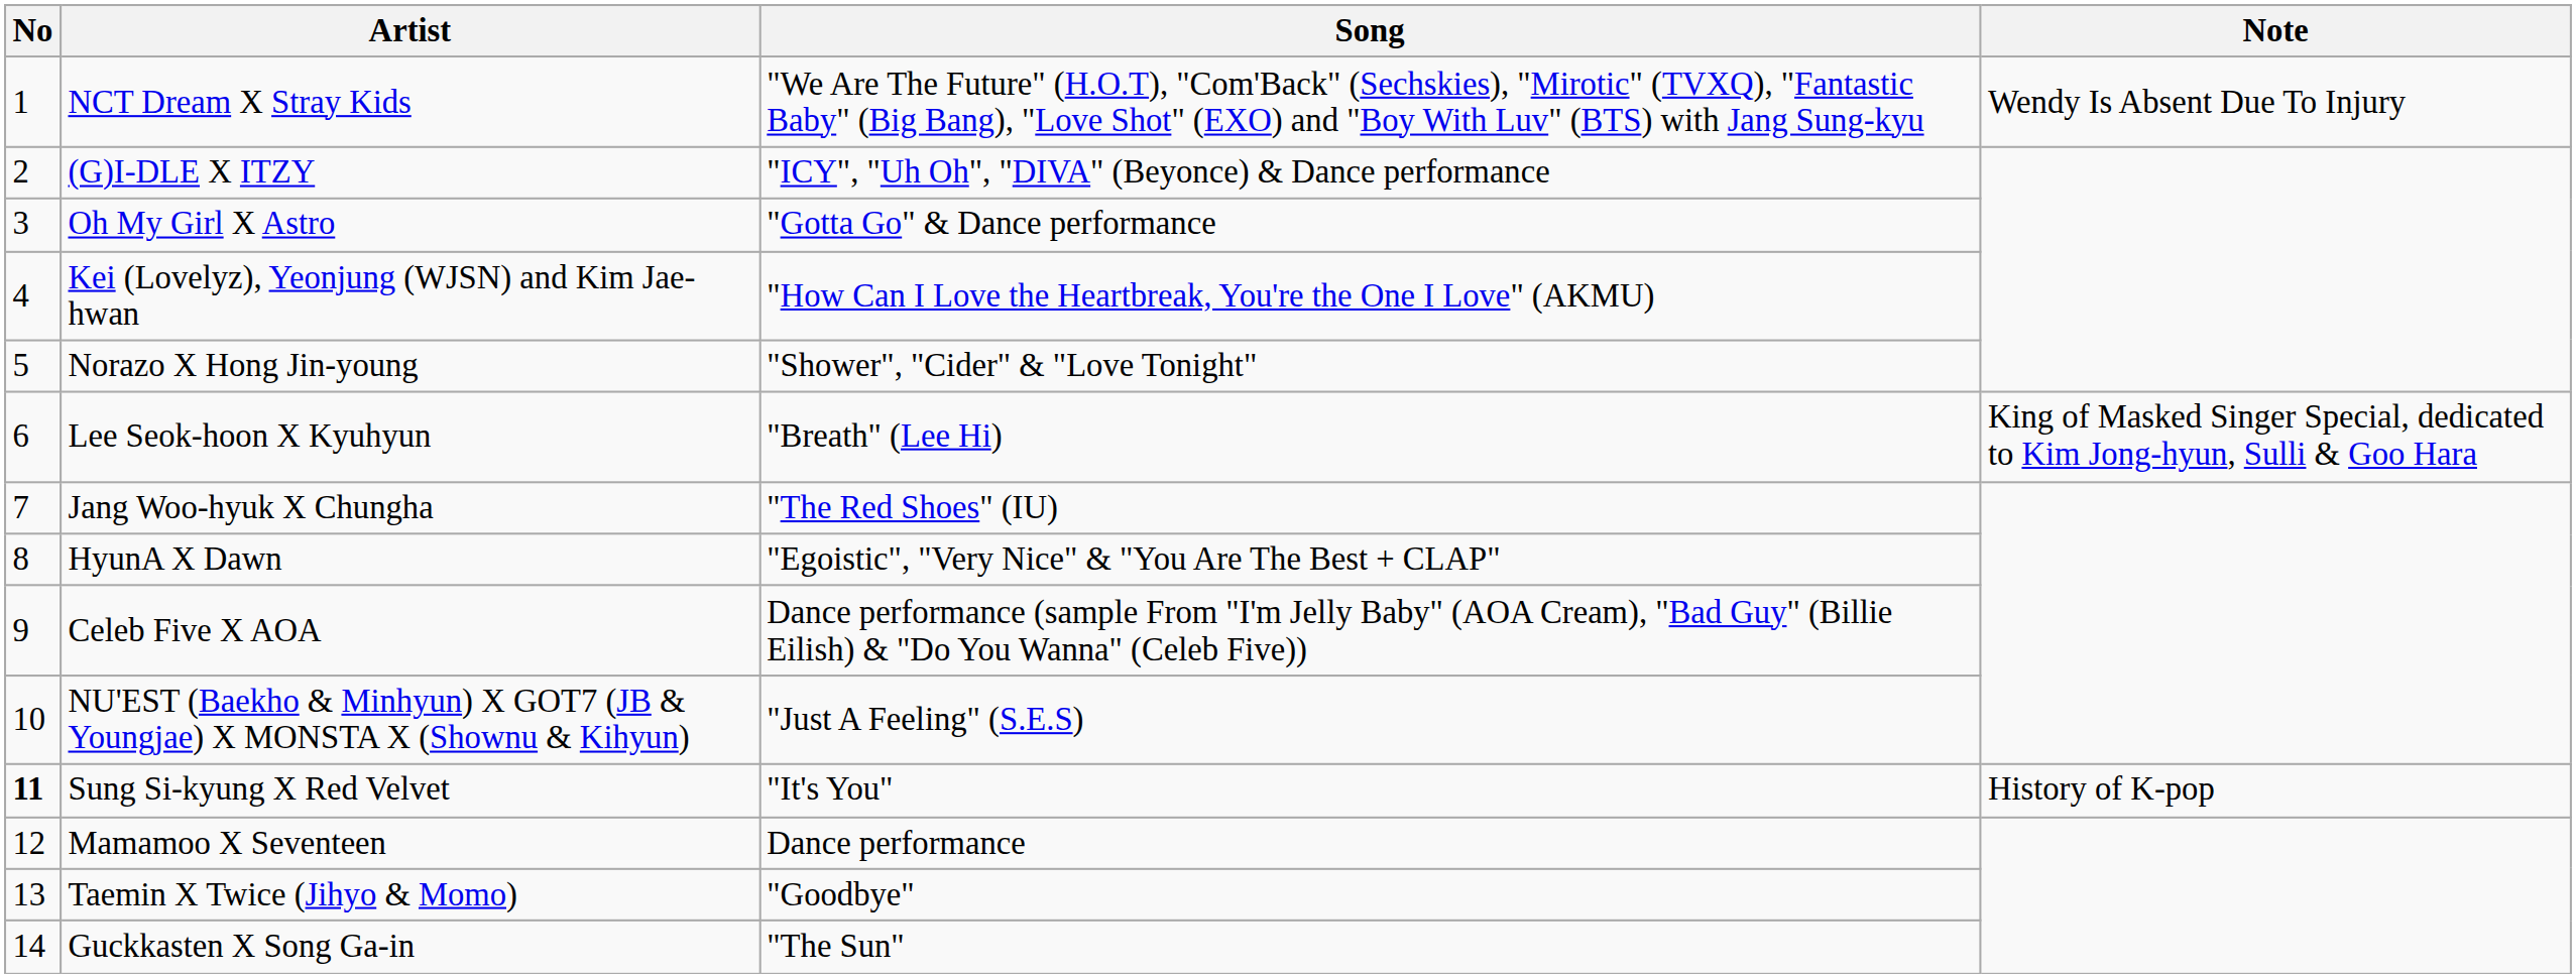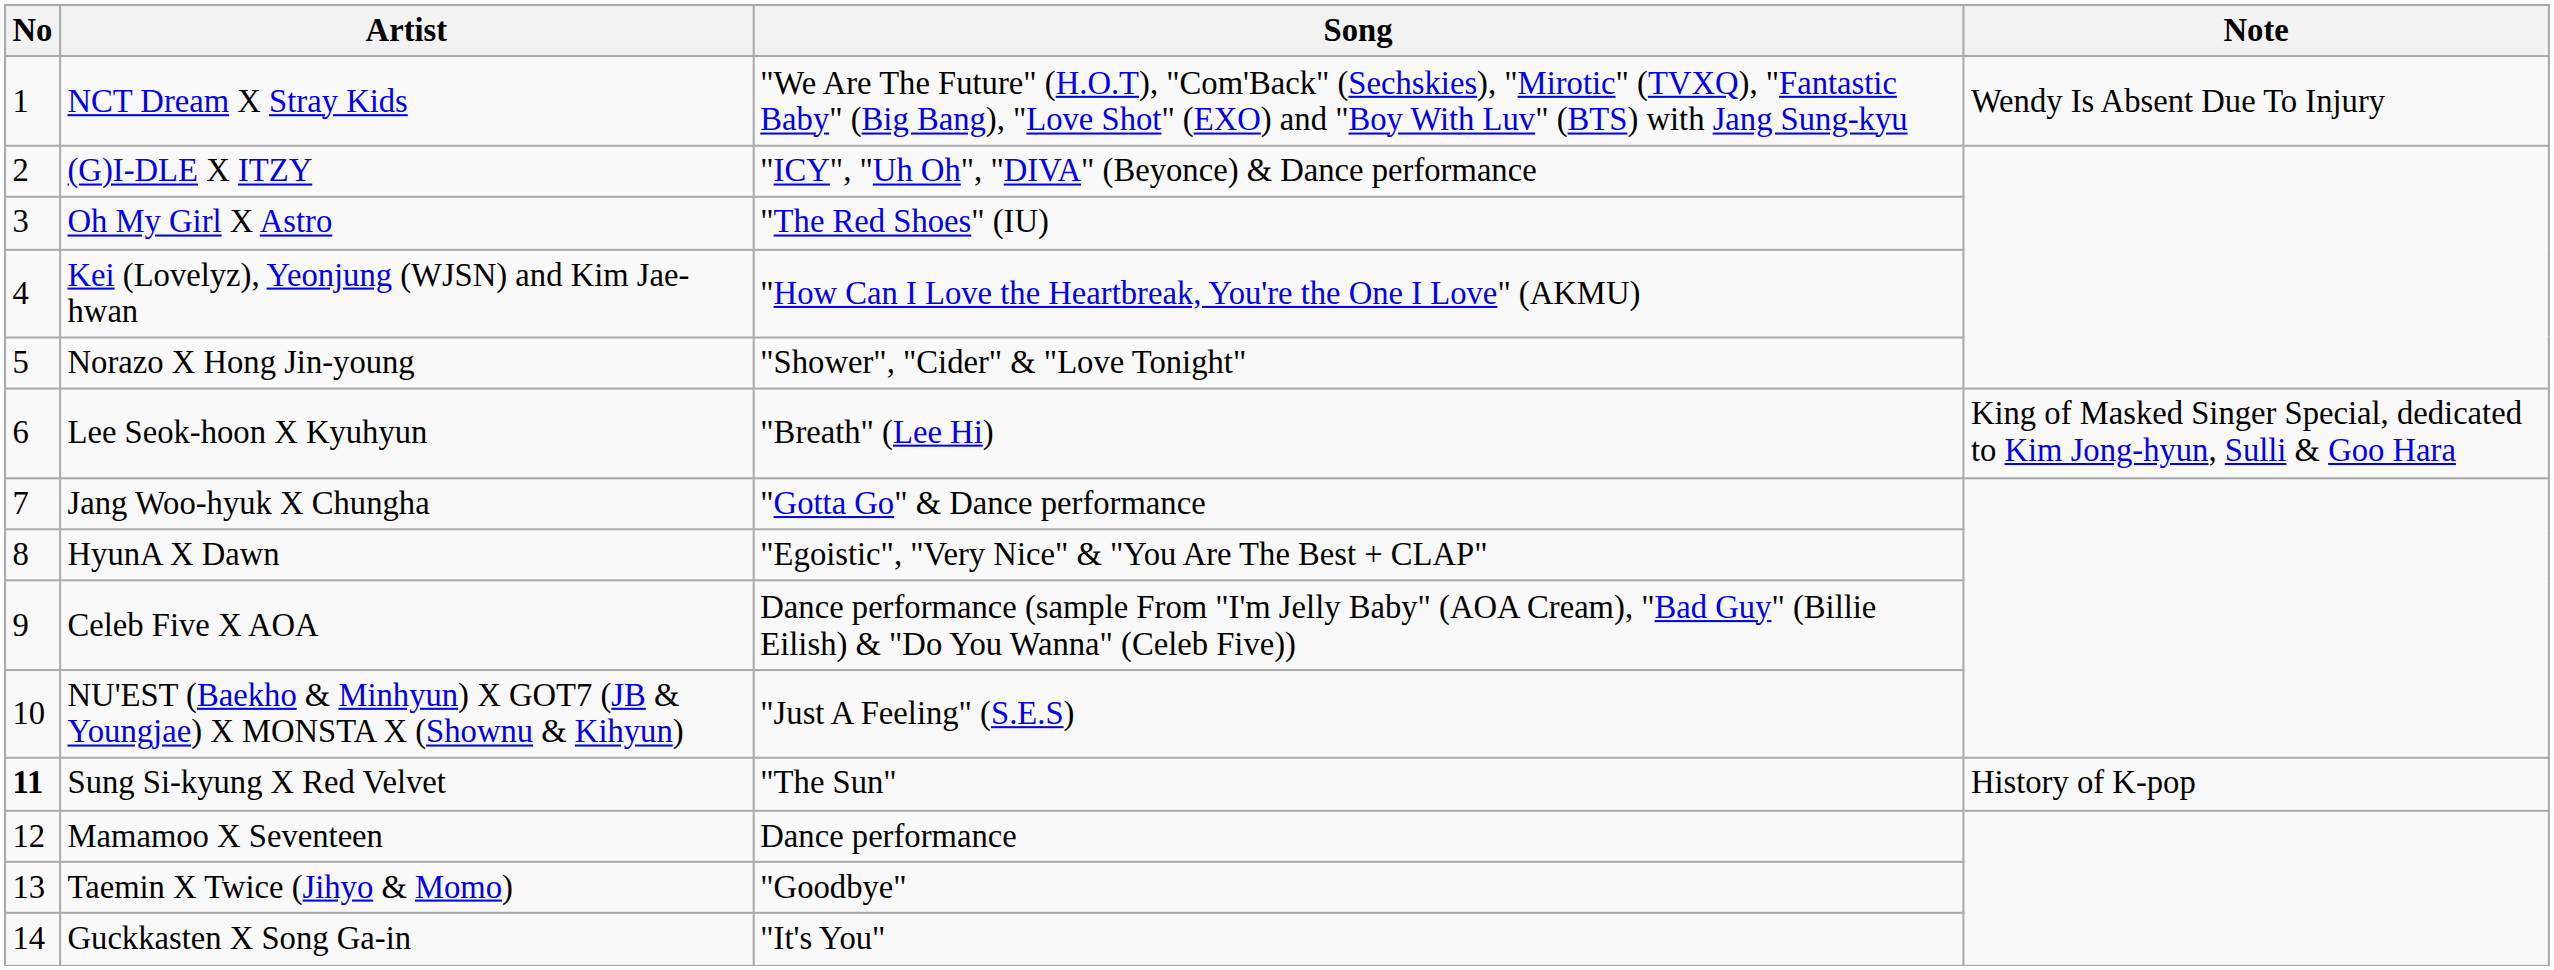Oh My Girl X Astro | Song: "Gotta Go" & Dance performance -> "The Red Shoes" (IU)
Jang Woo-hyuk X Chungha | Song: "The Red Shoes" (IU) -> "Gotta Go" & Dance performance
Sung Si-kyung X Red Velvet | Song: "It's You" -> "The Sun"
Guckkasten X Song Ga-in | Song: "The Sun" -> "It's You"
